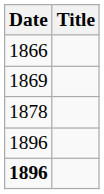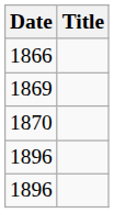row 4 | Date: 1878 -> 1870
row 6 | Date: bold -> normal
